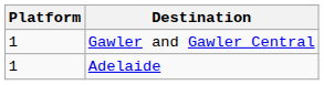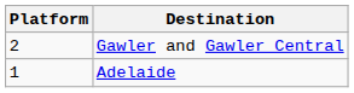Gawler and Gawler Central | Platform: 1 -> 2
